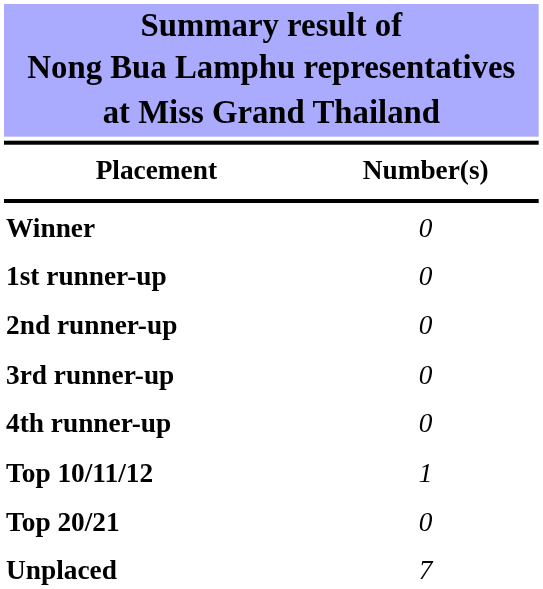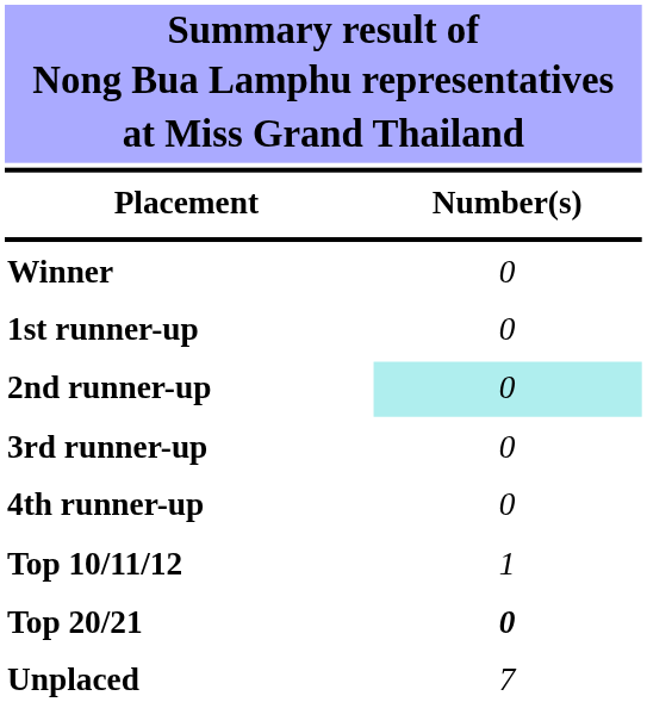row 5 | column 2: no background -> paleturquoise background
row 9 | column 2: normal -> bold
